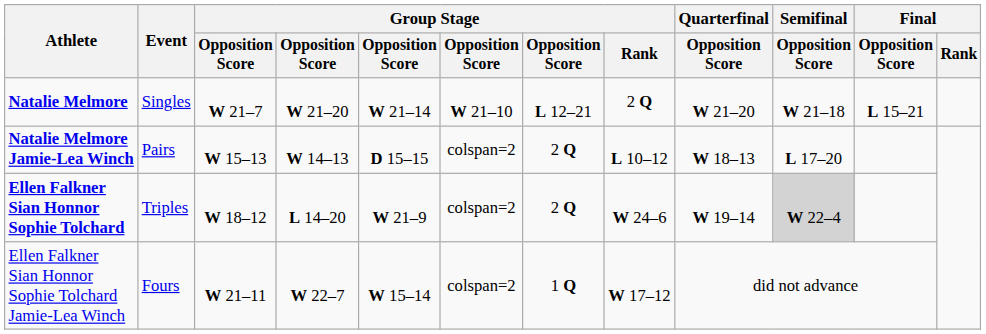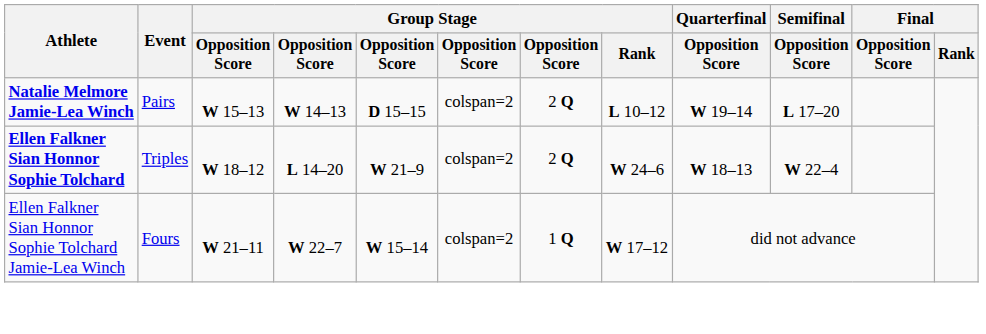- row: Natalie Melmore | Singles | W 21–7 | W 21–20 | W 21–14 | W 21–10 | L 12–21 | 2 Q | W 21–20 | W 21–18 | L 15–21
Natalie Melmore Jamie-Lea Winch | Quarterfinal / Opposition Score: W 18–13 -> W 19–14
Ellen Falkner Sian Honnor Sophie Tolchard | Quarterfinal / Opposition Score: W 19–14 -> W 18–13
Ellen Falkner Sian Honnor Sophie Tolchard | Semifinal / Opposition Score: lightgrey background -> no background
